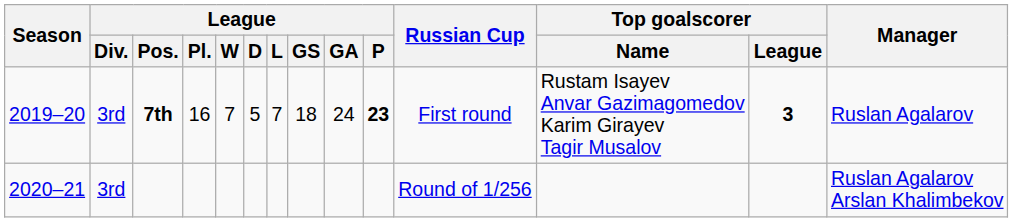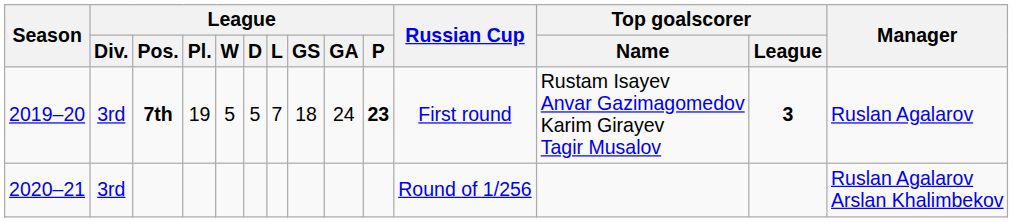7th | League / Pl.: 16 -> 19
7th | League / W: 7 -> 5
